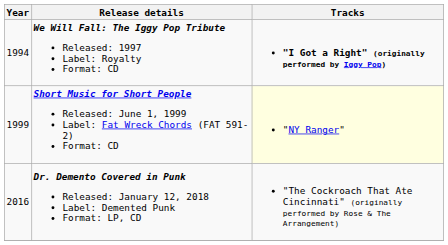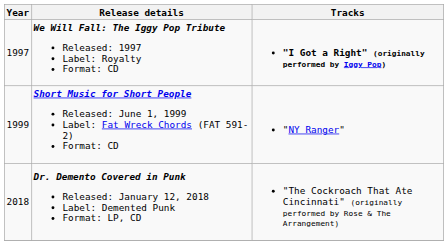row 2 | Year: 1994 -> 1997
row 3 | Tracks: lightyellow background -> no background
row 4 | Year: 2016 -> 2018
